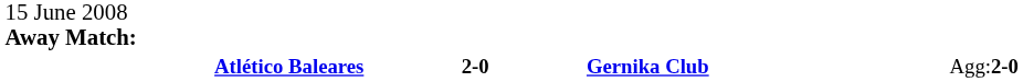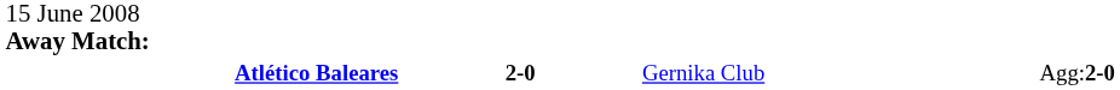Atlético Baleares | column 3: bold -> normal
